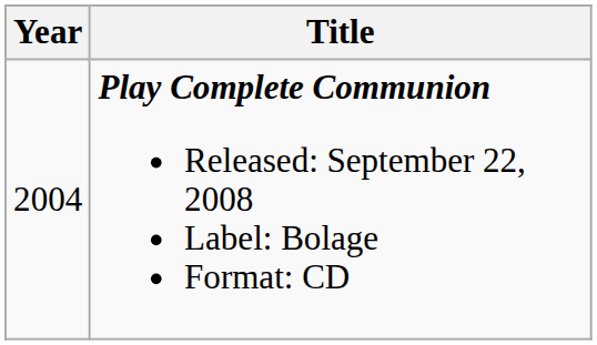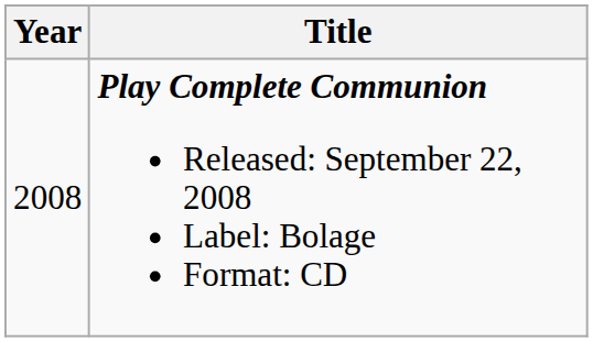row 2 | Year: 2004 -> 2008
